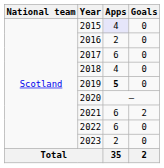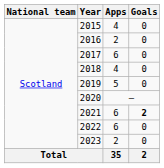2015 | Apps: lavender background -> no background
2019 | Apps: bold -> normal
2021 | Goals: normal -> bold
